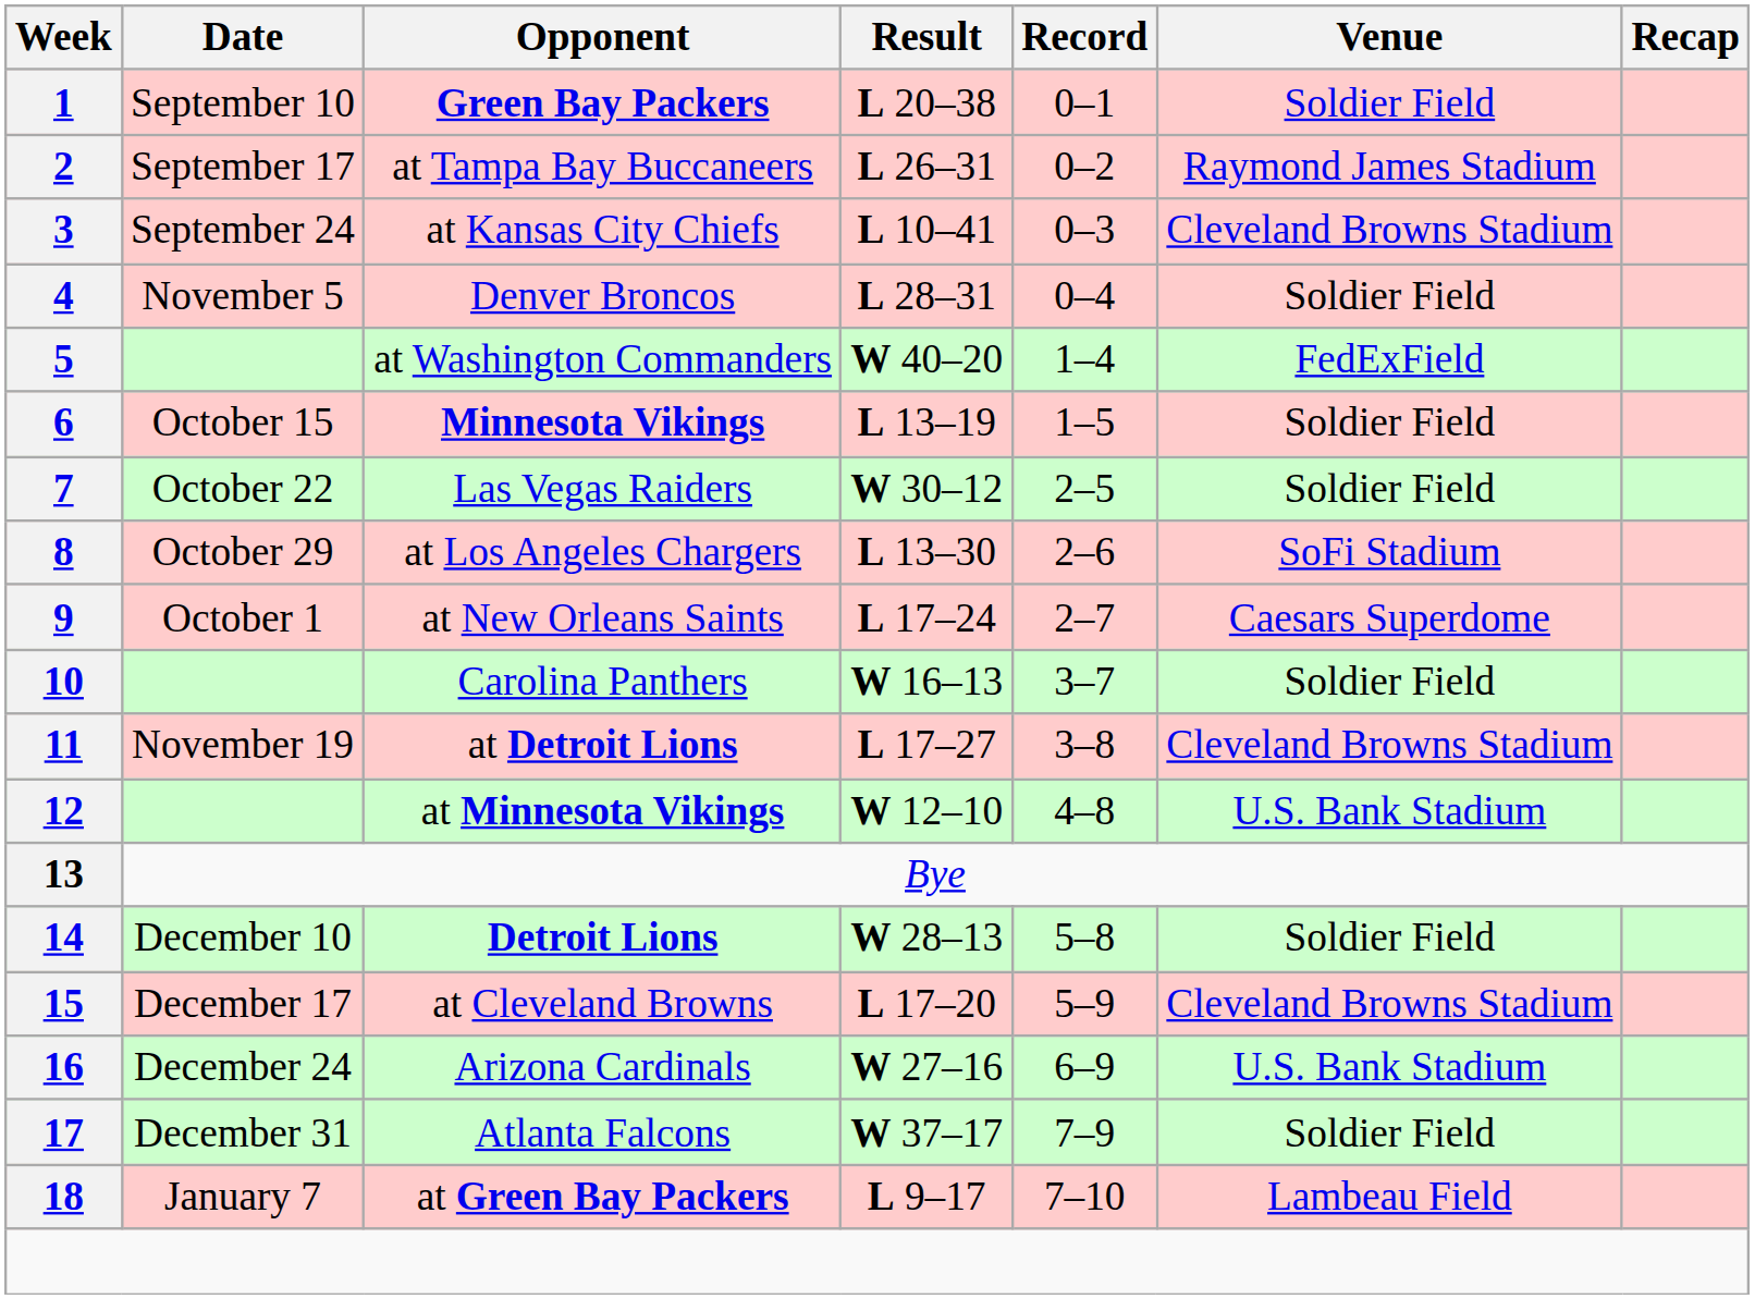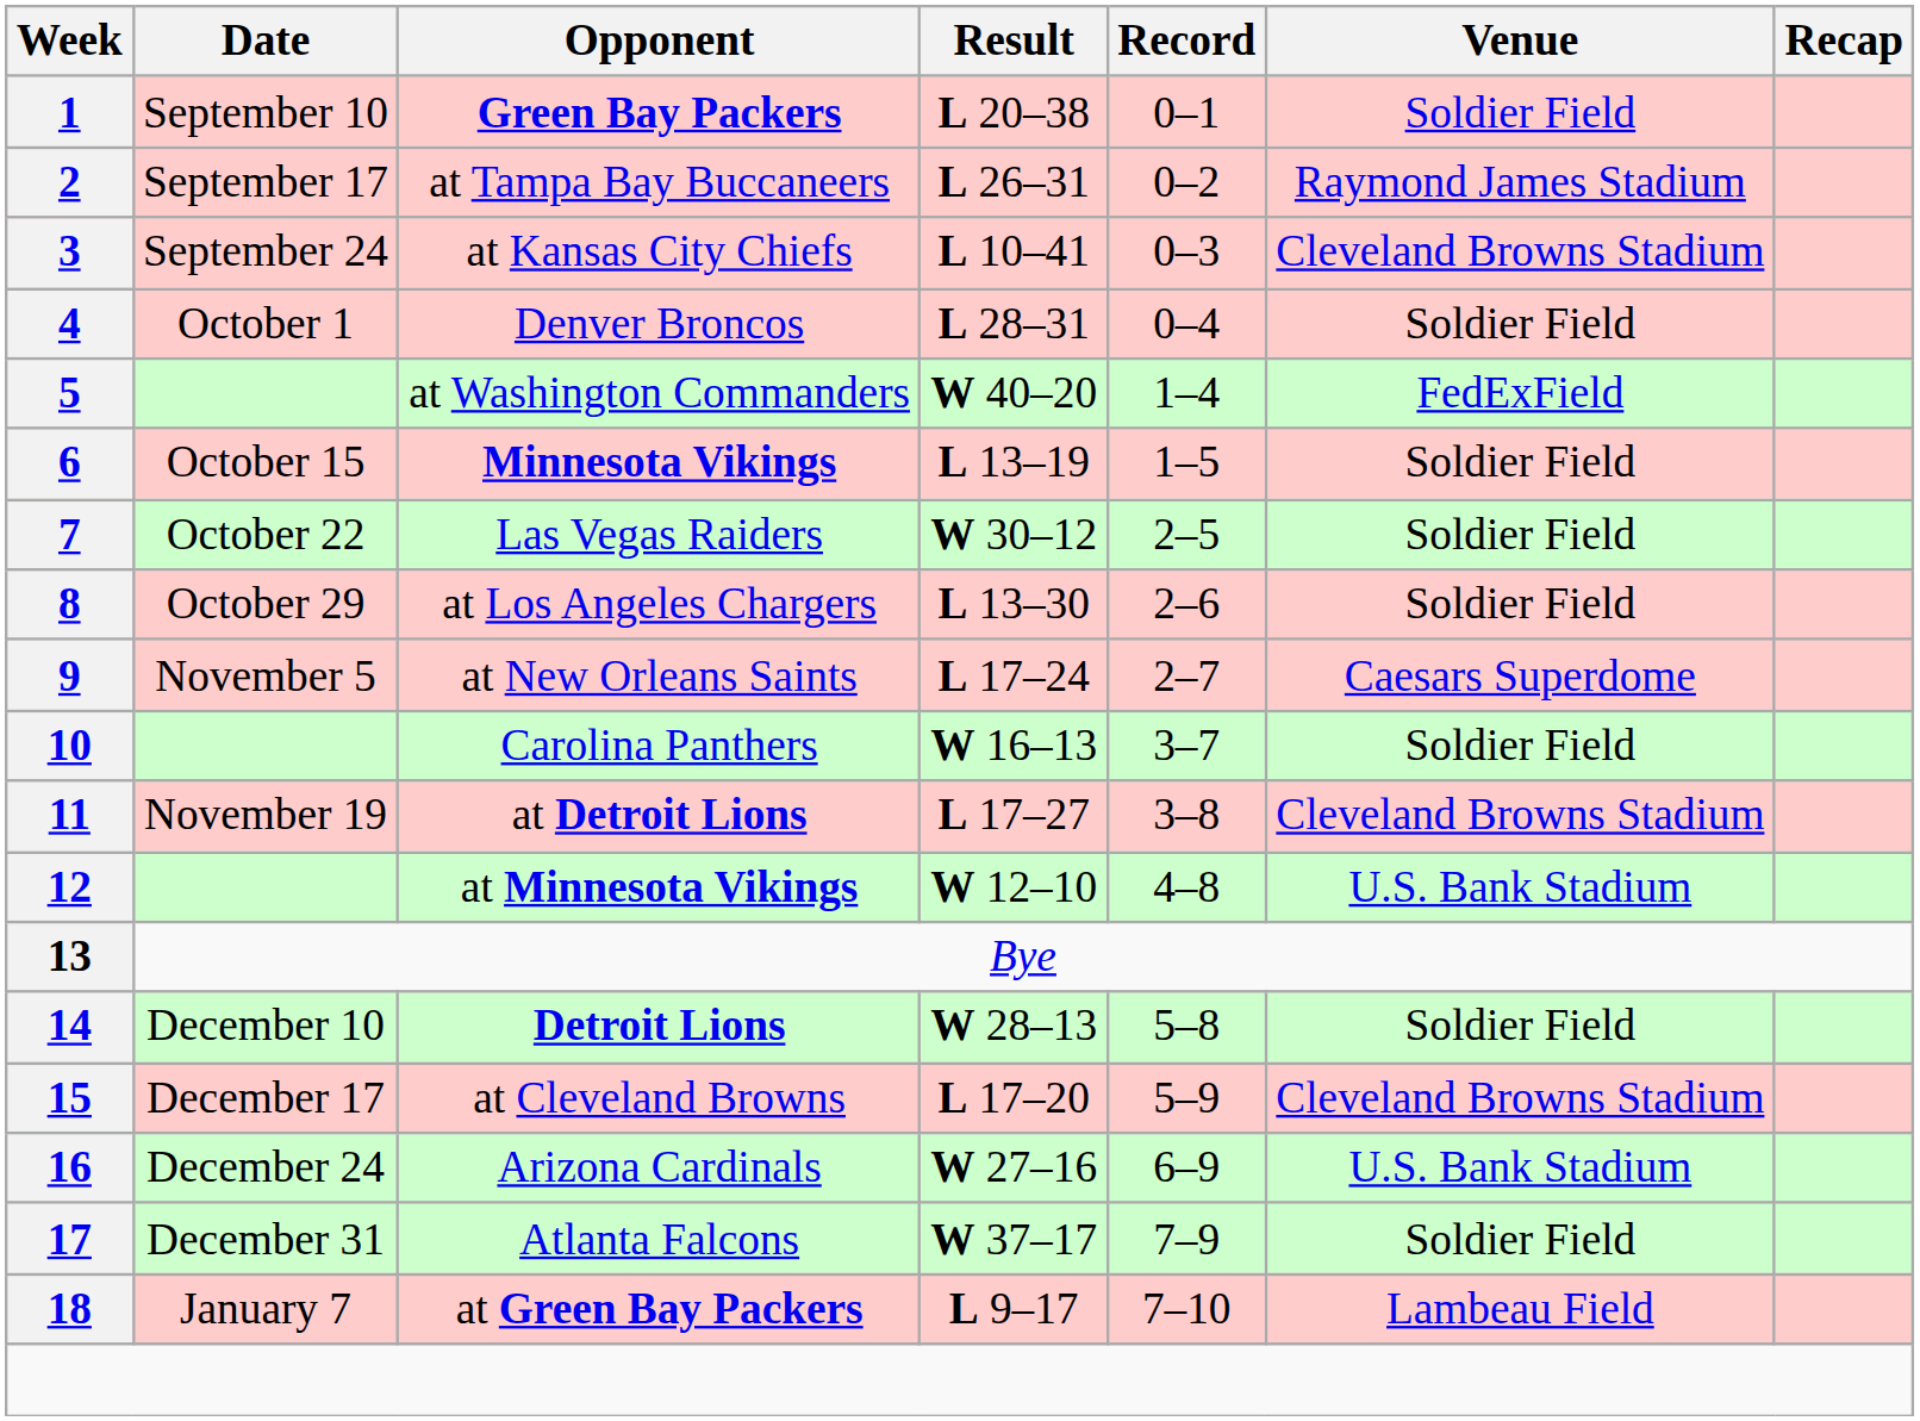4 | Date: November 5 -> October 1
8 | Venue: SoFi Stadium -> Soldier Field
9 | Date: October 1 -> November 5
